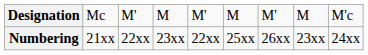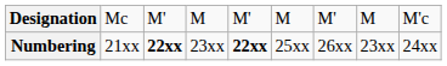Numbering | column 3: normal -> bold
Numbering | column 5: normal -> bold
